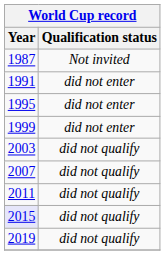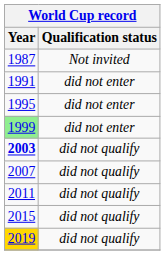1999 | Year: no background -> lightgreen background
2003 | Year: normal -> bold
2015 | Year: lavender background -> no background
2019 | Year: no background -> gold background
